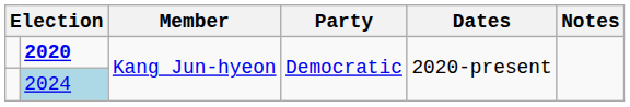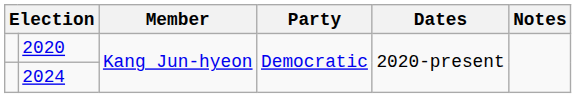2020 | column 2: bold -> normal
2024 | column 2: lightblue background -> no background
